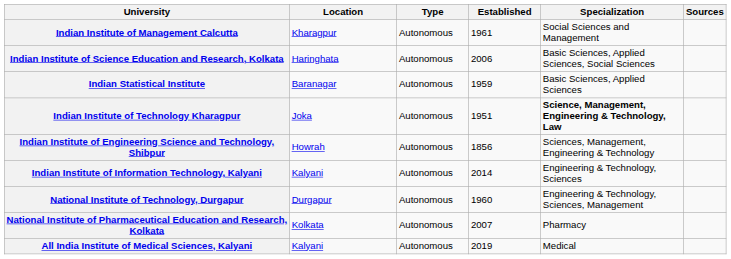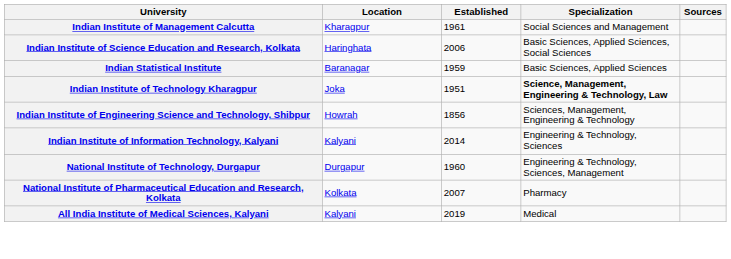- column: Type | Autonomous | Autonomous | Autonomous | Autonomous | Autonomous | Autonomous | Autonomous | Autonomous | Autonomous
